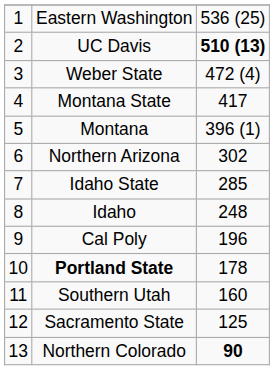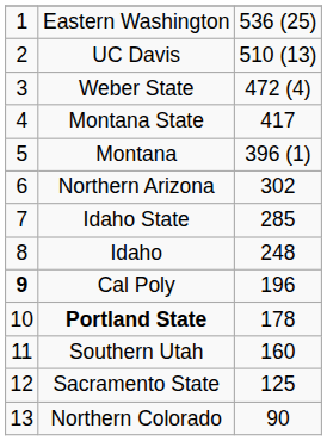UC Davis | column 3: bold -> normal
Cal Poly | column 1: normal -> bold
Northern Colorado | column 3: bold -> normal
